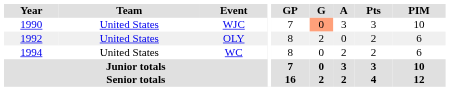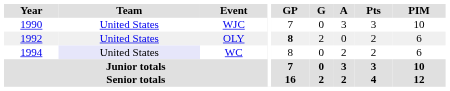WJC | G: lightsalmon background -> no background
OLY | GP: normal -> bold
WC | Team: no background -> lavender background
